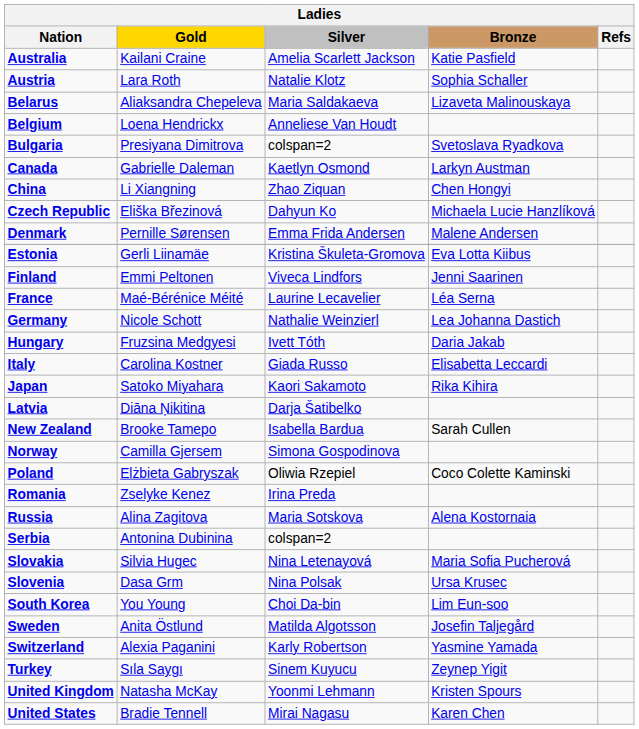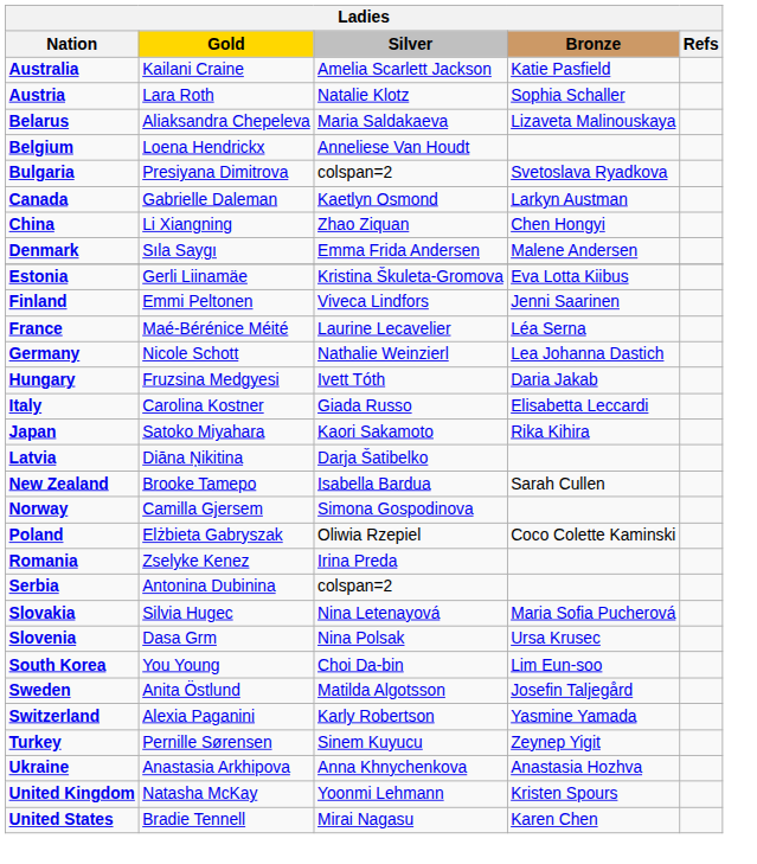- row: Czech Republic | Eliška Březinová | Dahyun Ko | Michaela Lucie Hanzlíková
Denmark | Gold: Pernille Sørensen -> Sıla Saygı
- row: Russia | Alina Zagitova | Maria Sotskova | Alena Kostornaia
Turkey | Gold: Sıla Saygı -> Pernille Sørensen
+ row: Ukraine | Anastasia Arkhipova | Anna Khnychenkova | Anastasia Hozhva
